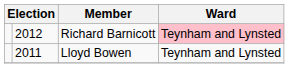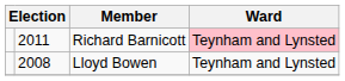Richard Barnicott | column 2: 2012 -> 2011
Lloyd Bowen | column 2: 2011 -> 2008
